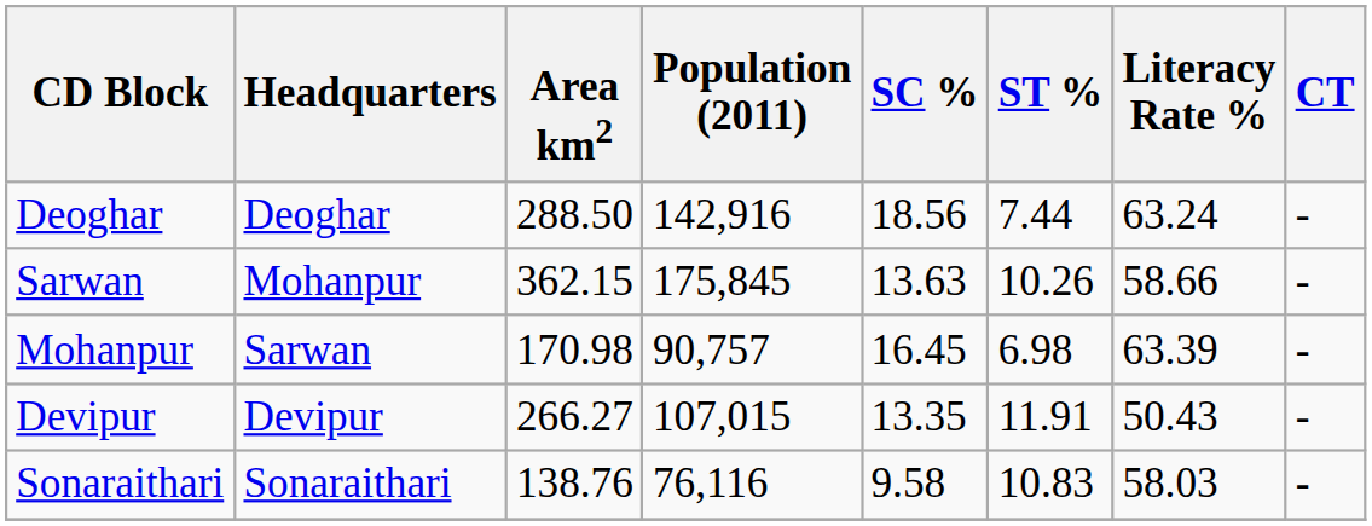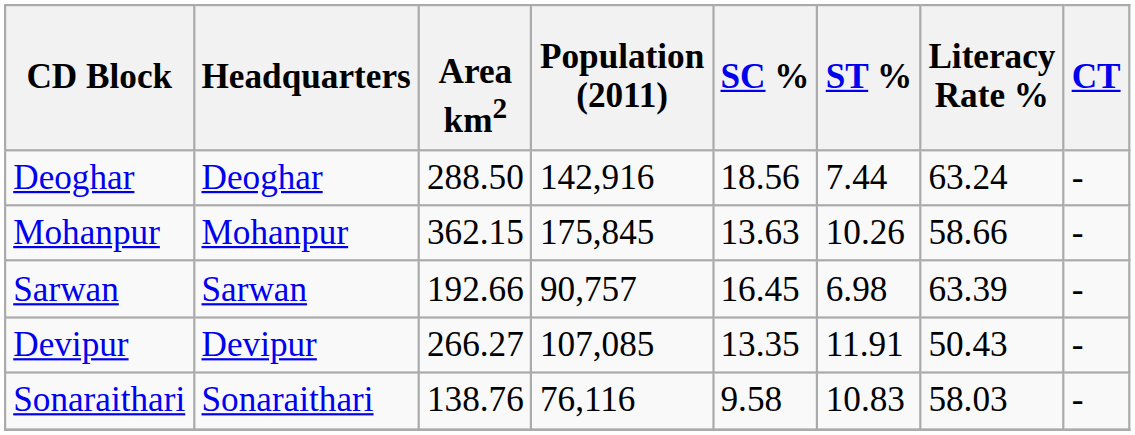row 3 | CD Block: Sarwan -> Mohanpur
row 4 | CD Block: Mohanpur -> Sarwan
row 4 | Area km2: 170.98 -> 192.66
row 5 | Population (2011): 107,015 -> 107,085
